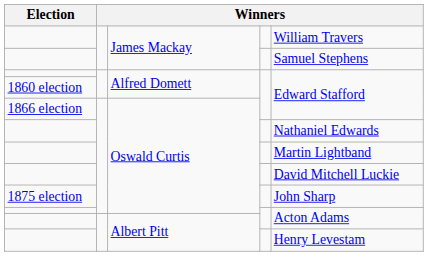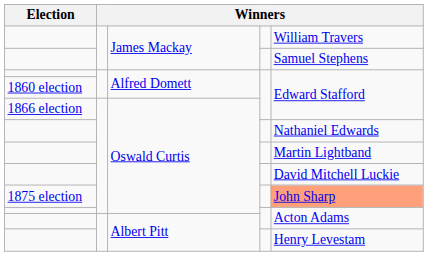1875 election | column 5: no background -> lightsalmon background
